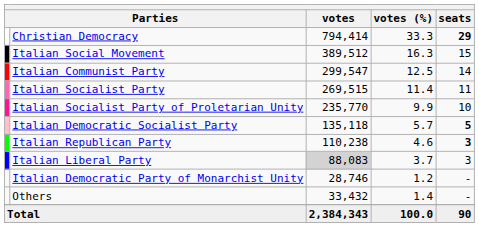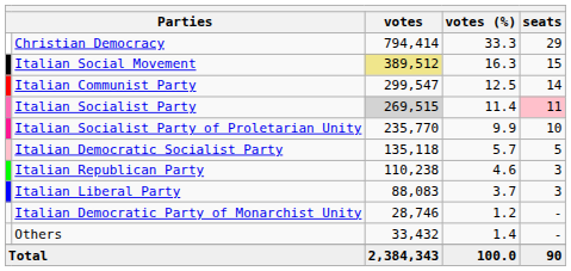Christian Democracy | seats: bold -> normal
Italian Social Movement | votes: no background -> khaki background
Italian Socialist Party | votes: no background -> lightgrey background
Italian Socialist Party | seats: no background -> pink background
Italian Democratic Socialist Party | seats: bold -> normal
Italian Republican Party | seats: bold -> normal
Italian Liberal Party | votes: lightgrey background -> no background
